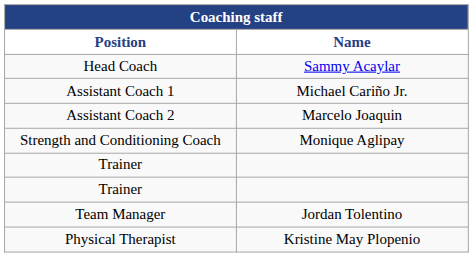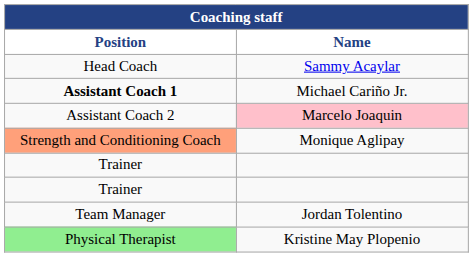Assistant Coach 1 | Position: normal -> bold
Assistant Coach 2 | Name: no background -> pink background
Strength and Conditioning Coach | Position: no background -> lightsalmon background
Physical Therapist | Position: no background -> lightgreen background
